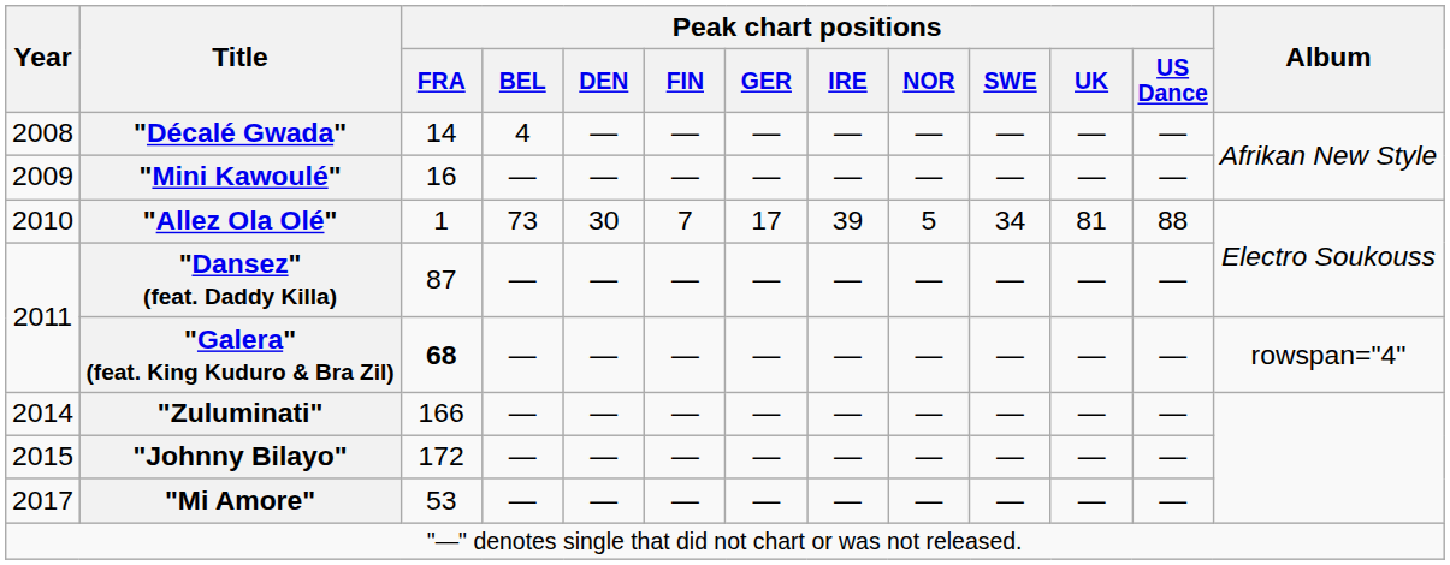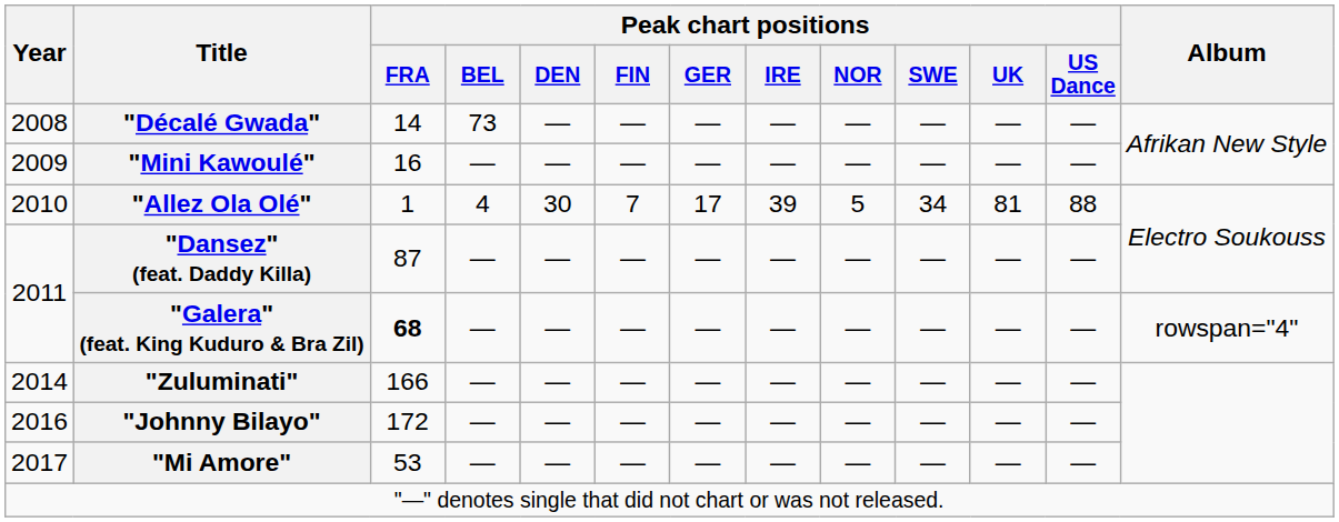"Décalé Gwada" | Peak chart positions / BEL: 4 -> 73
"Allez Ola Olé" | Peak chart positions / BEL: 73 -> 4
"Johnny Bilayo" | Year: 2015 -> 2016
